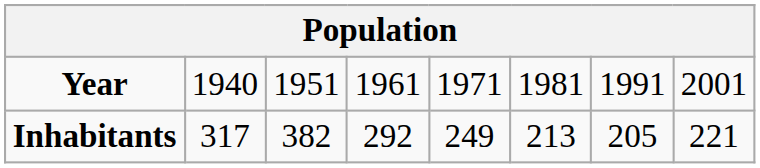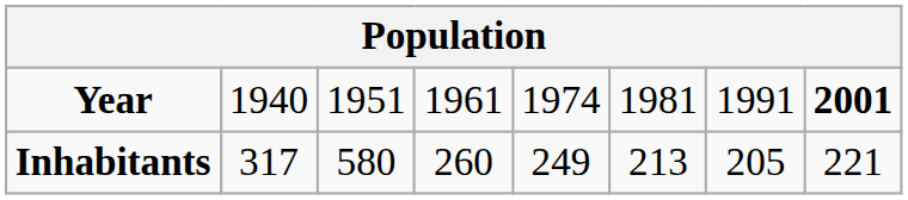Year | column 5: 1971 -> 1974
Year | column 8: normal -> bold
Inhabitants | column 3: 382 -> 580
Inhabitants | column 4: 292 -> 260
